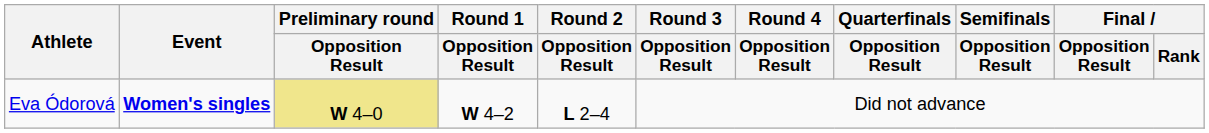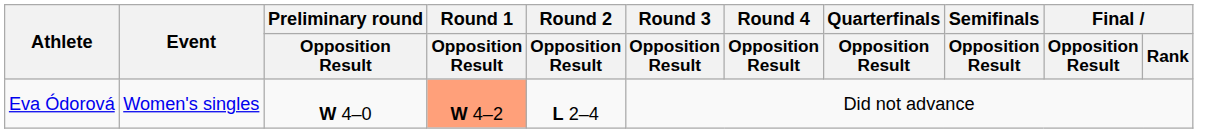Eva Ódorová | Event: bold -> normal
Eva Ódorová | Preliminary round / Opposition Result: khaki background -> no background
Eva Ódorová | Round 1 / Opposition Result: no background -> lightsalmon background
